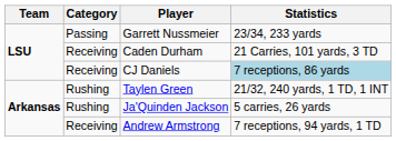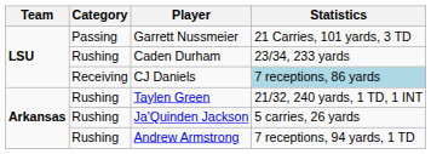Garrett Nussmeier | Statistics: 23/34, 233 yards -> 21 Carries, 101 yards, 3 TD
Caden Durham | Category: Receiving -> Rushing
Caden Durham | Statistics: 21 Carries, 101 yards, 3 TD -> 23/34, 233 yards
Andrew Armstrong | Category: Receiving -> Rushing
